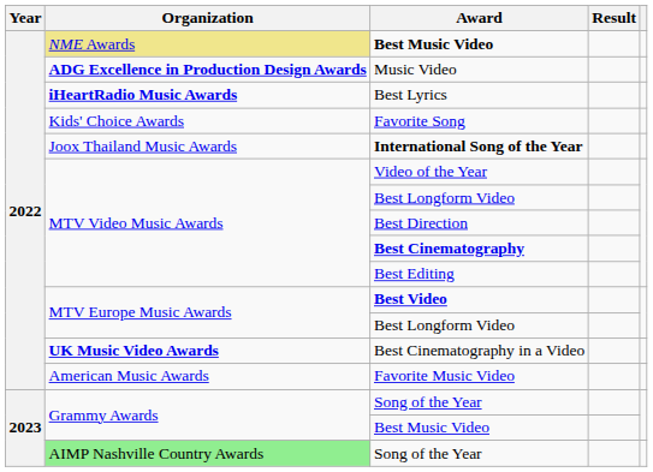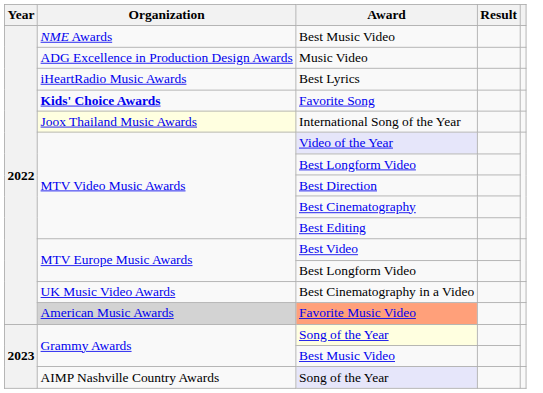NME Awards / Best Music Video | Organization: khaki background -> no background
NME Awards / Best Music Video | Award: bold -> normal
Music Video | Organization: bold -> normal
Best Lyrics | Organization: bold -> normal
Favorite Song | Organization: normal -> bold
International Song of the Year | Organization: no background -> lightyellow background
International Song of the Year | Award: bold -> normal
Video of the Year | Award: no background -> lavender background
Best Cinematography | Award: bold -> normal
Best Video | Award: bold -> normal
Best Cinematography in a Video | Organization: bold -> normal
Favorite Music Video | Organization: no background -> lightgrey background
Favorite Music Video | Award: no background -> lightsalmon background
Grammy Awards / Song of the Year | Award: no background -> lightyellow background
AIMP Nashville Country Awards / Song of the Year | Organization: lightgreen background -> no background
AIMP Nashville Country Awards / Song of the Year | Award: no background -> lavender background
